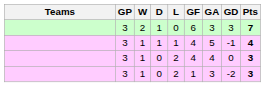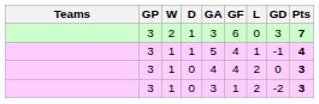columns swapped: L <-> GA
